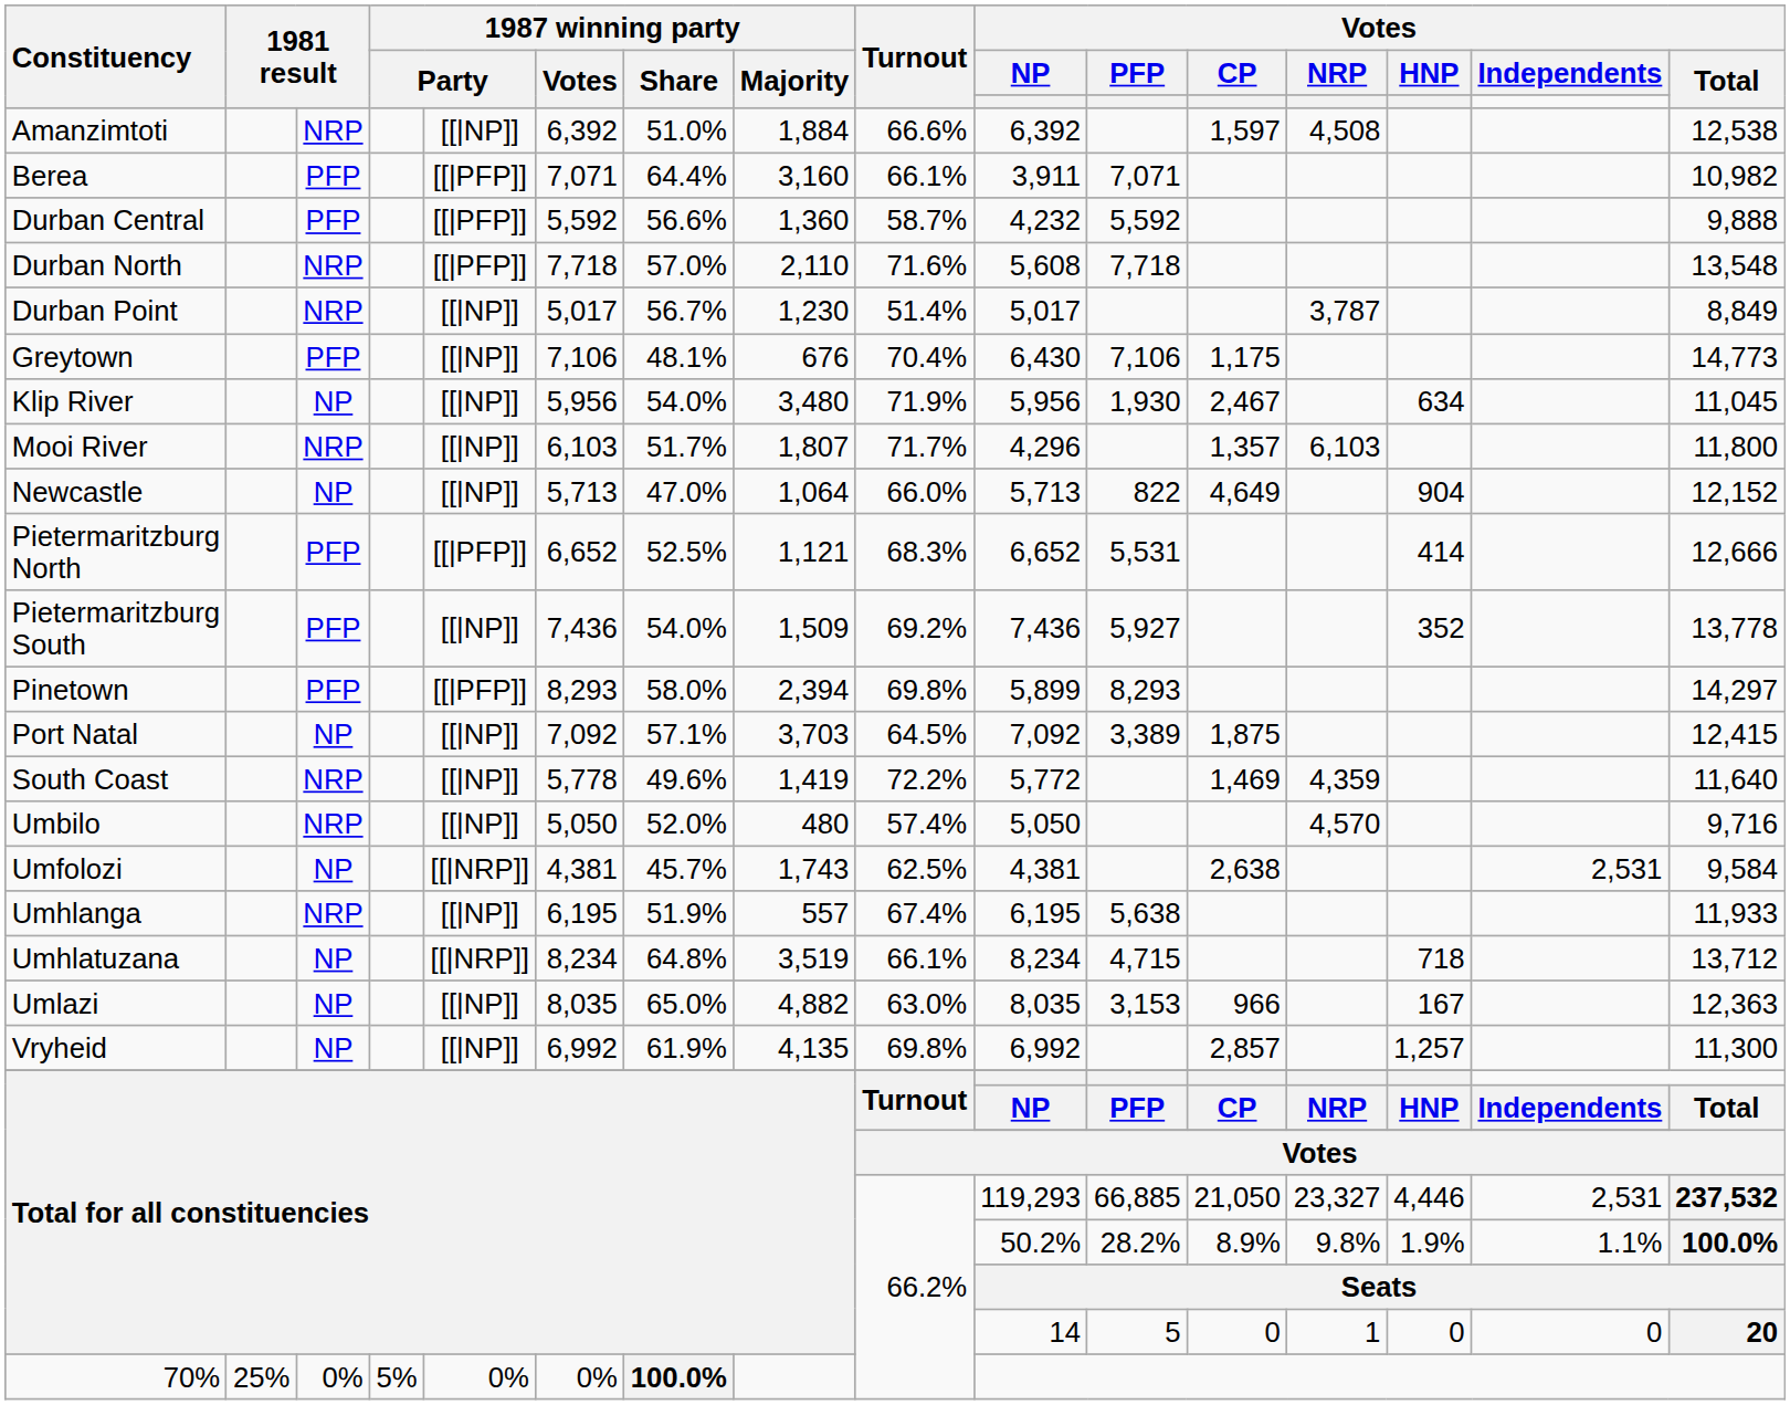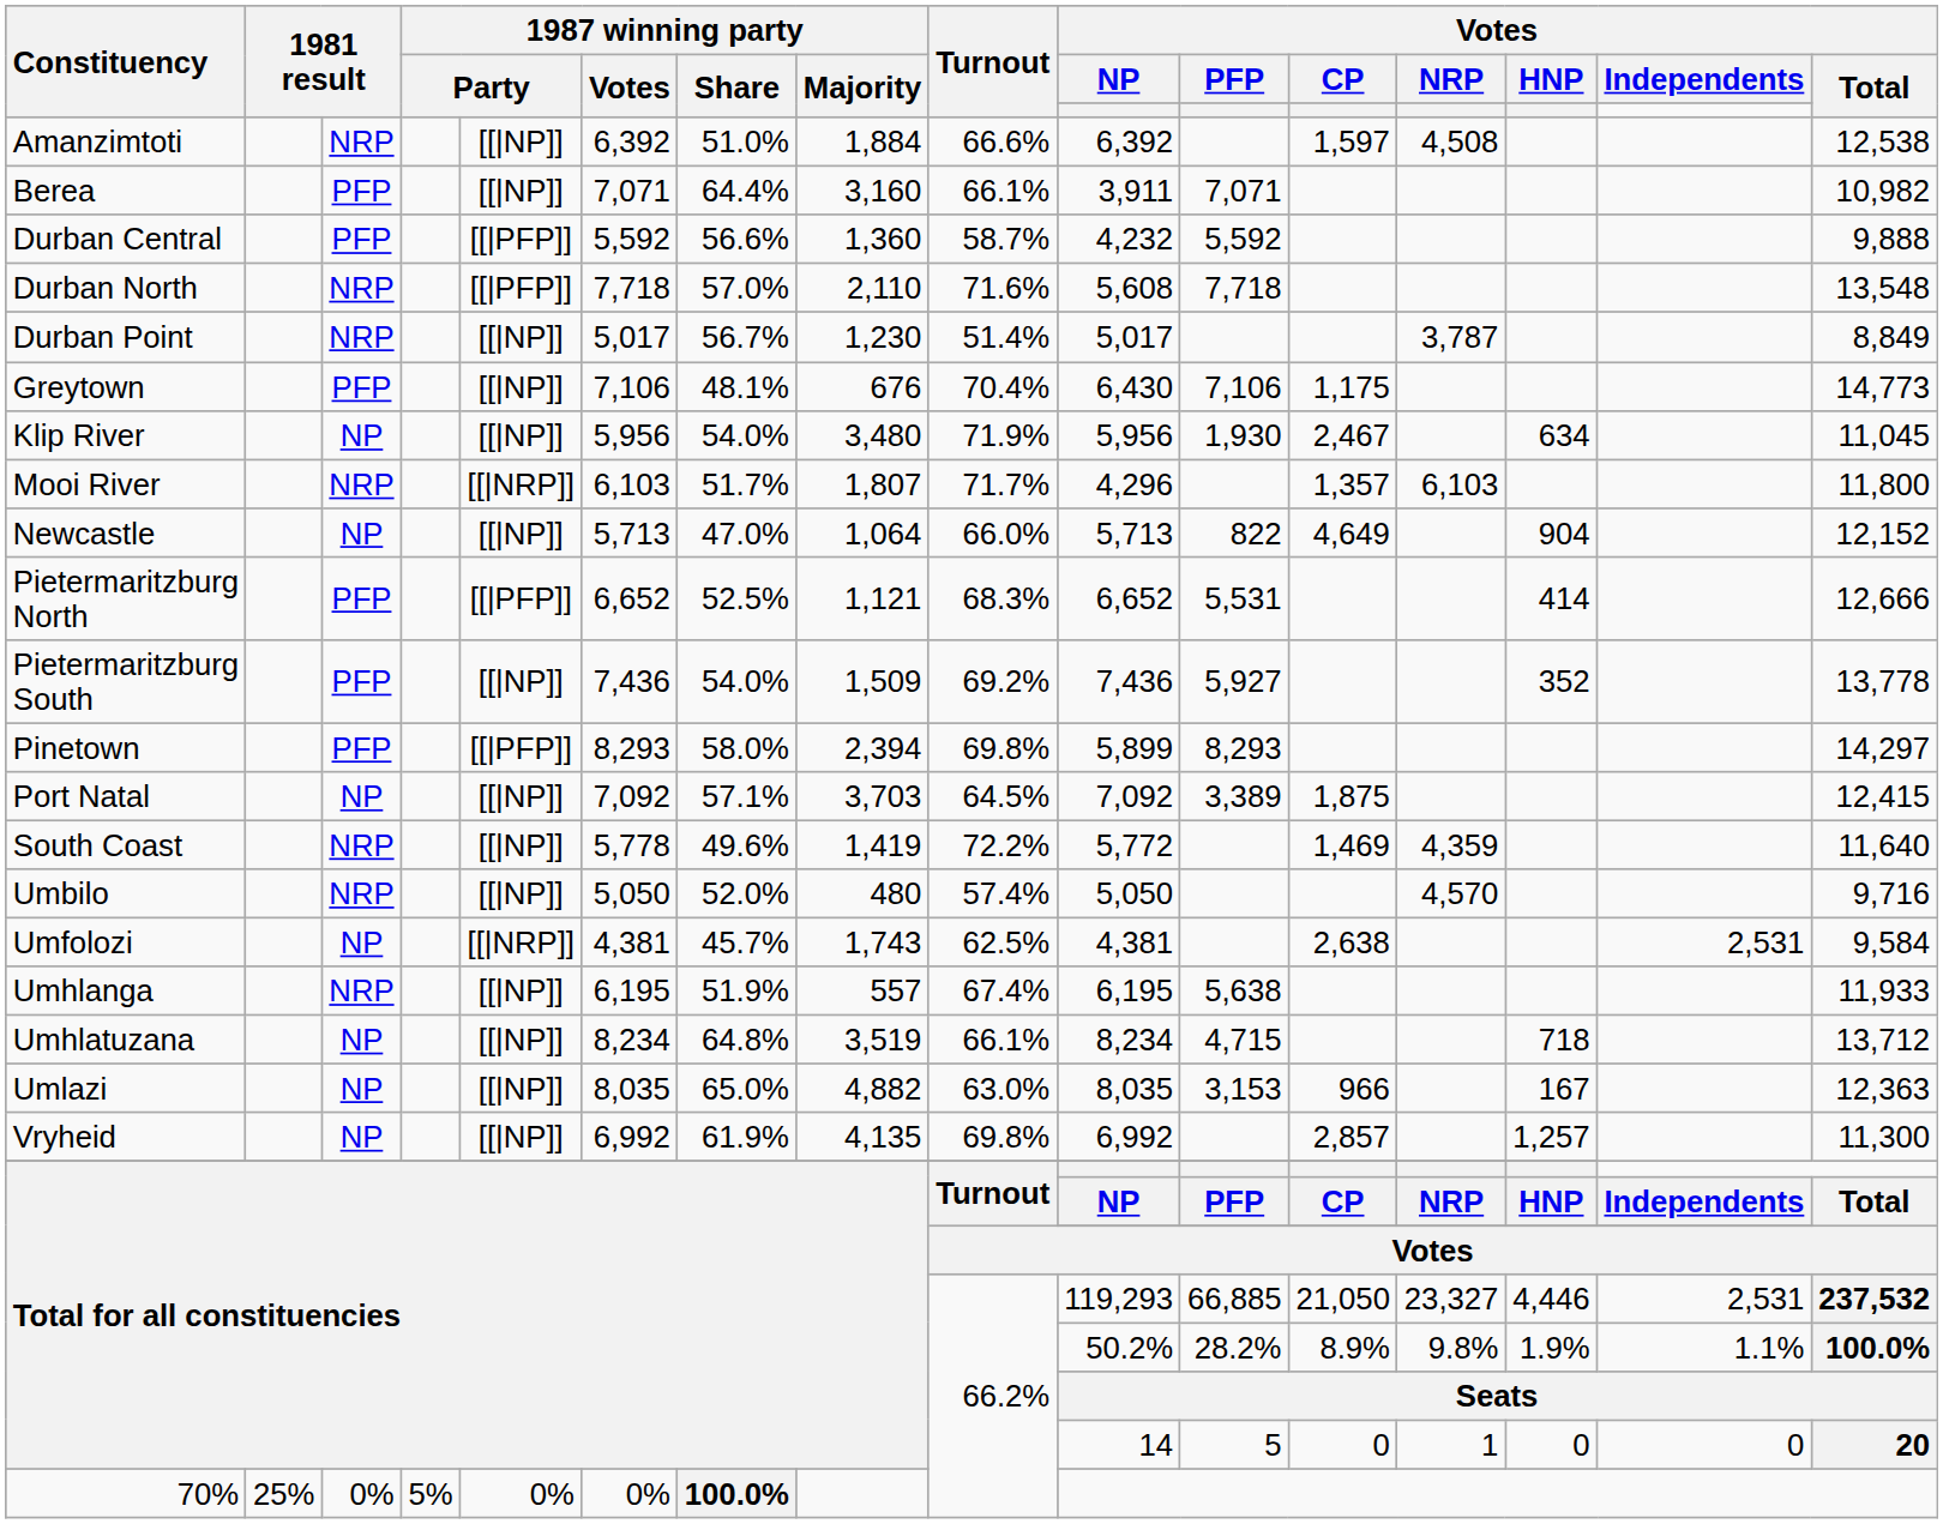Berea | column 5: [[|PFP]] -> [[|NP]]
Mooi River | column 5: [[|NP]] -> [[|NRP]]
Umhlatuzana | column 5: [[|NRP]] -> [[|NP]]
